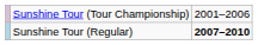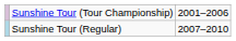Sunshine Tour (Regular) | column 3: bold -> normal
